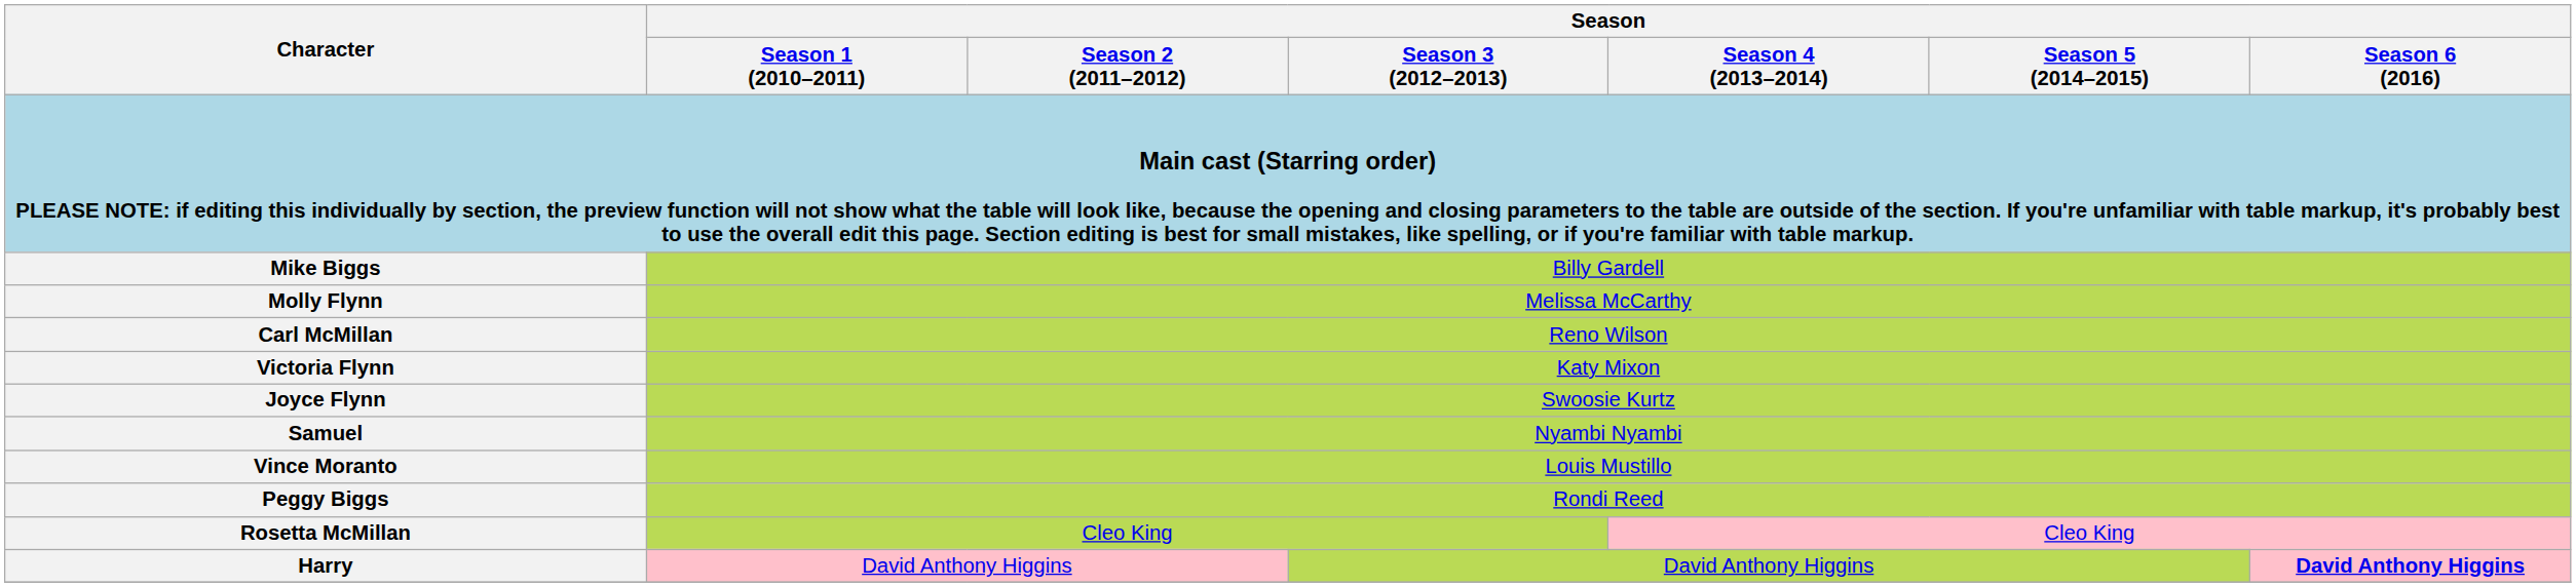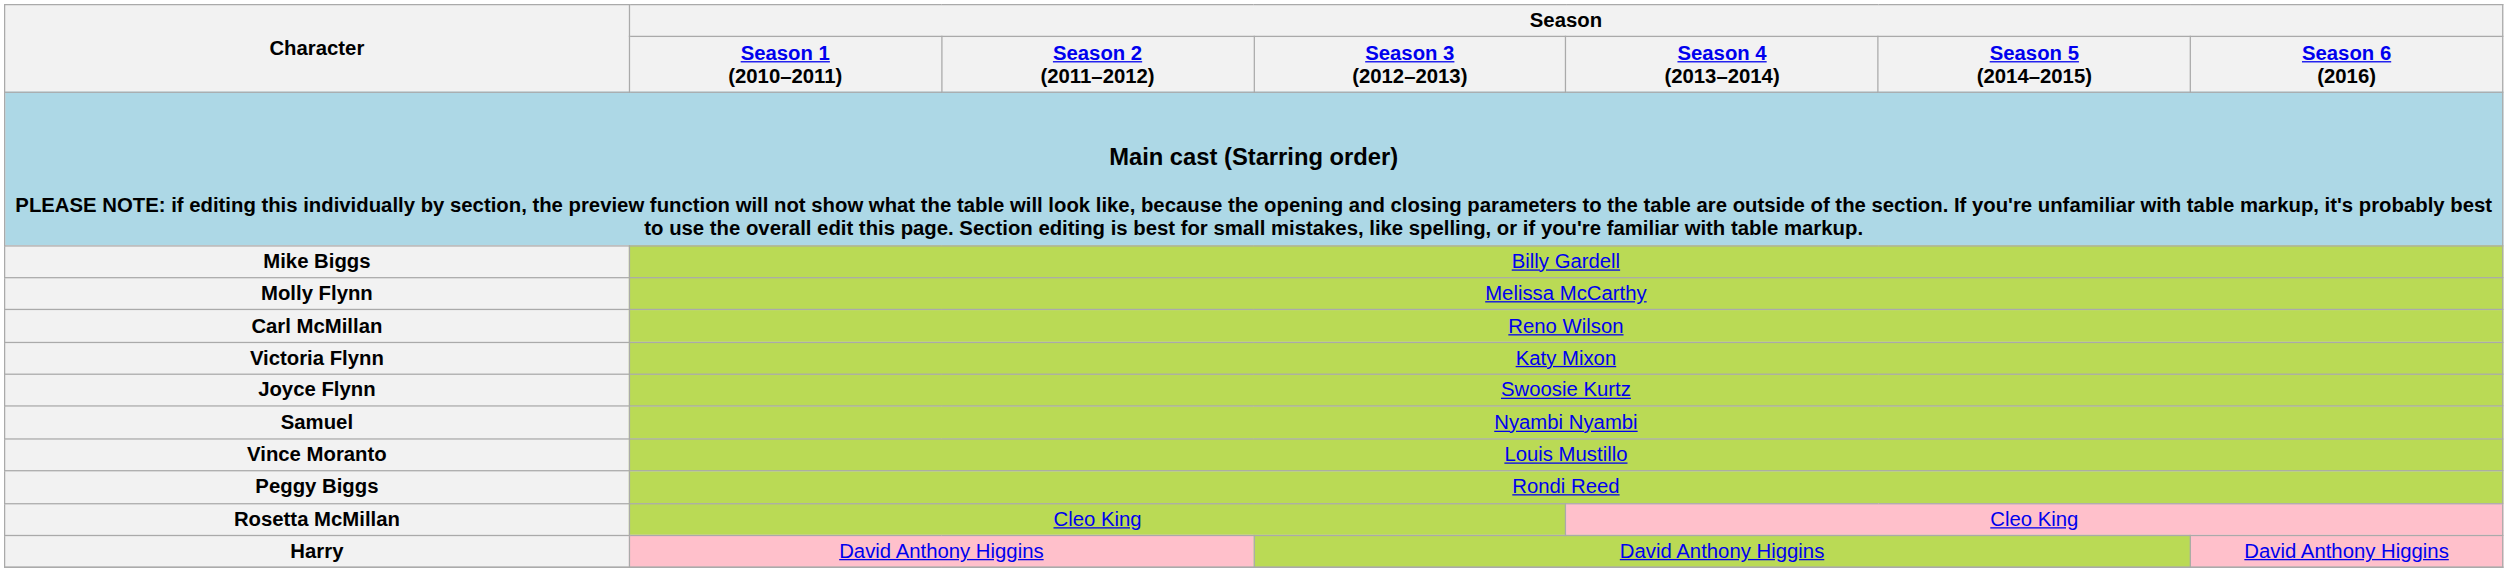Harry | Season / Season 6 (2016): bold -> normal
